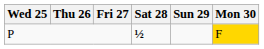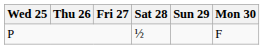P | Sat 28: bold -> normal
P | Mon 30: gold background -> no background
